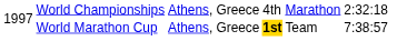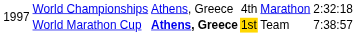World Marathon Cup | column 3: normal -> bold
World Marathon Cup | column 4: bold -> normal
